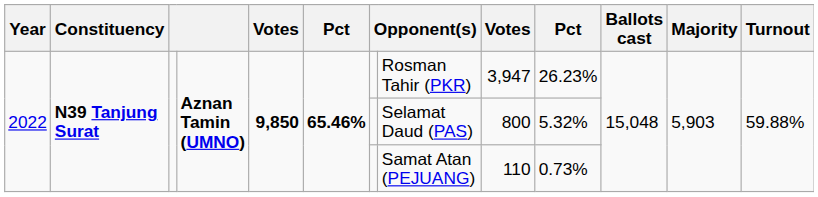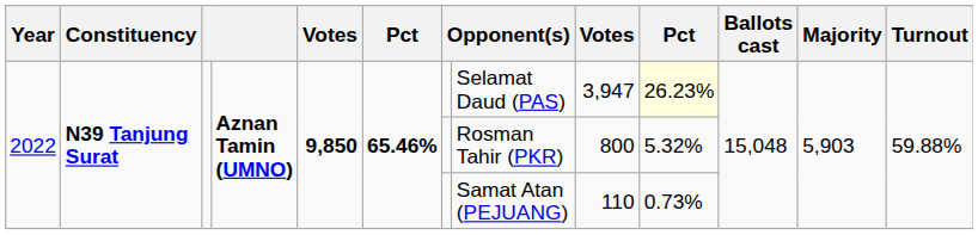row 2 | column 8: Rosman Tahir (PKR) -> Selamat Daud (PAS)
row 2 | column 10: no background -> lightyellow background
row 3 | column 8: Selamat Daud (PAS) -> Rosman Tahir (PKR)
